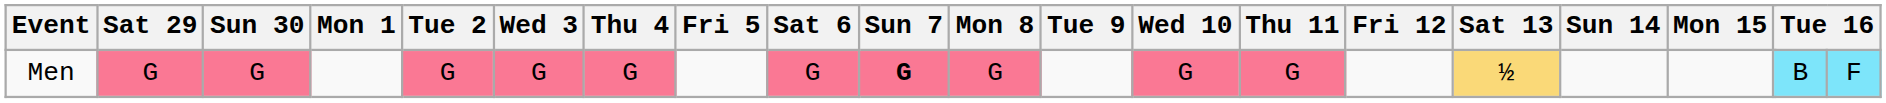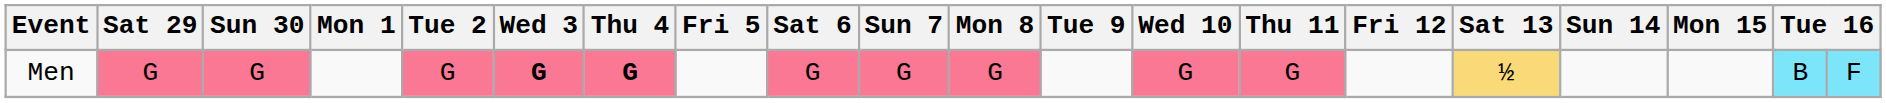Men | Wed 3: normal -> bold
Men | Thu 4: normal -> bold
Men | Sun 7: bold -> normal
